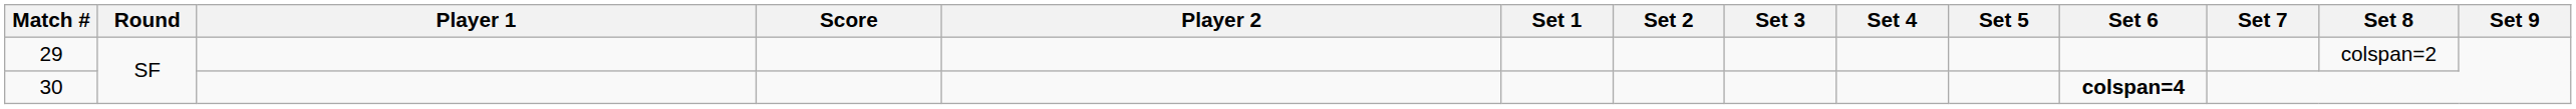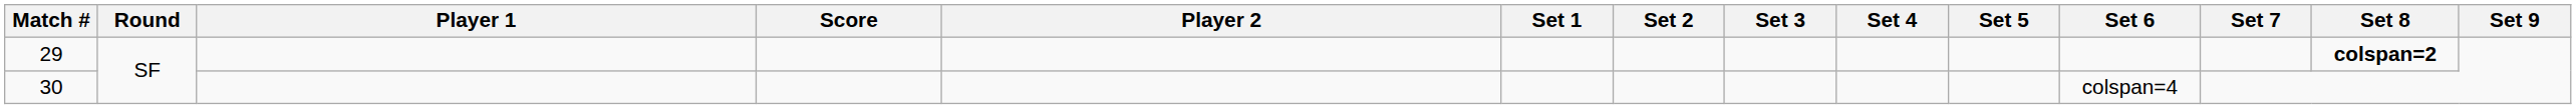29 | Set 8: normal -> bold
30 | Set 6: bold -> normal
